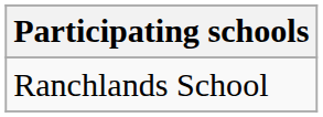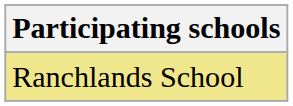row 2 | column 1: no background -> khaki background
